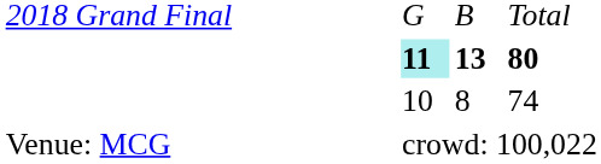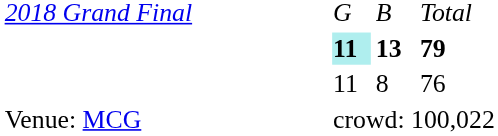13 | column 4: 80 -> 79
8 | column 2: 10 -> 11
8 | column 4: 74 -> 76
